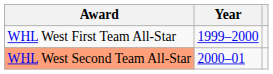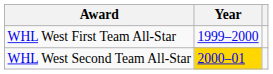row 3 | Award: lightsalmon background -> no background
row 3 | Year: no background -> gold background
